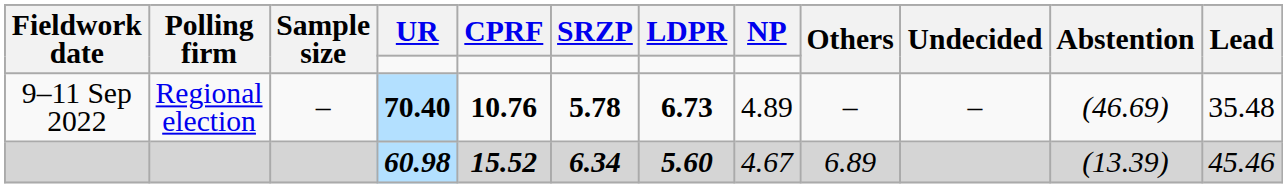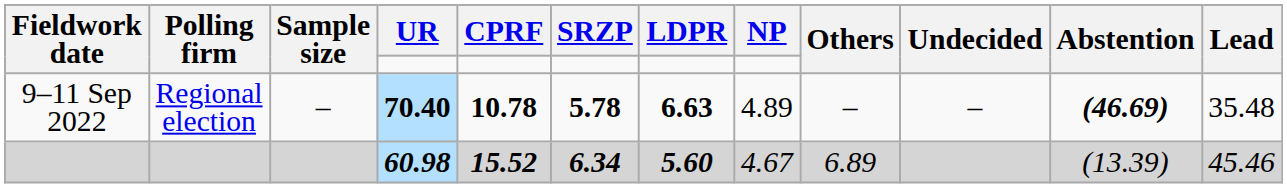9–11 Sep 2022 | CPRF: 10.76 -> 10.78
9–11 Sep 2022 | LDPR: 6.73 -> 6.63
9–11 Sep 2022 | Abstention: normal -> bold
